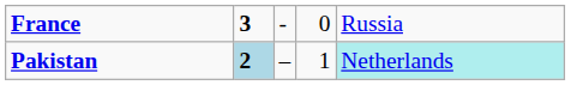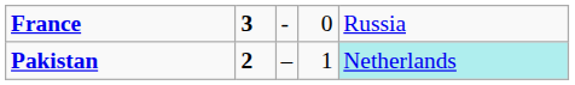Pakistan | column 2: lightblue background -> no background
